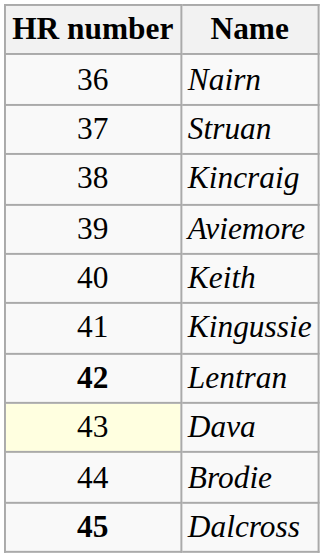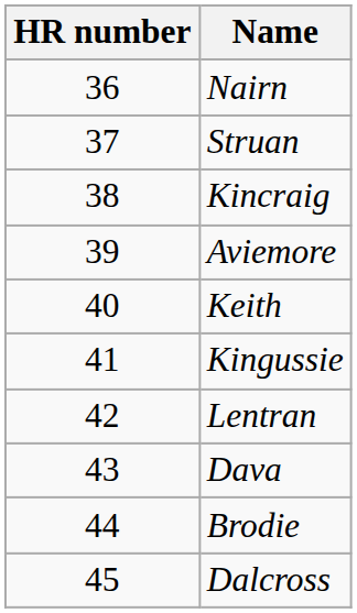Lentran | HR number: bold -> normal
Dava | HR number: lightyellow background -> no background
Dalcross | HR number: bold -> normal
